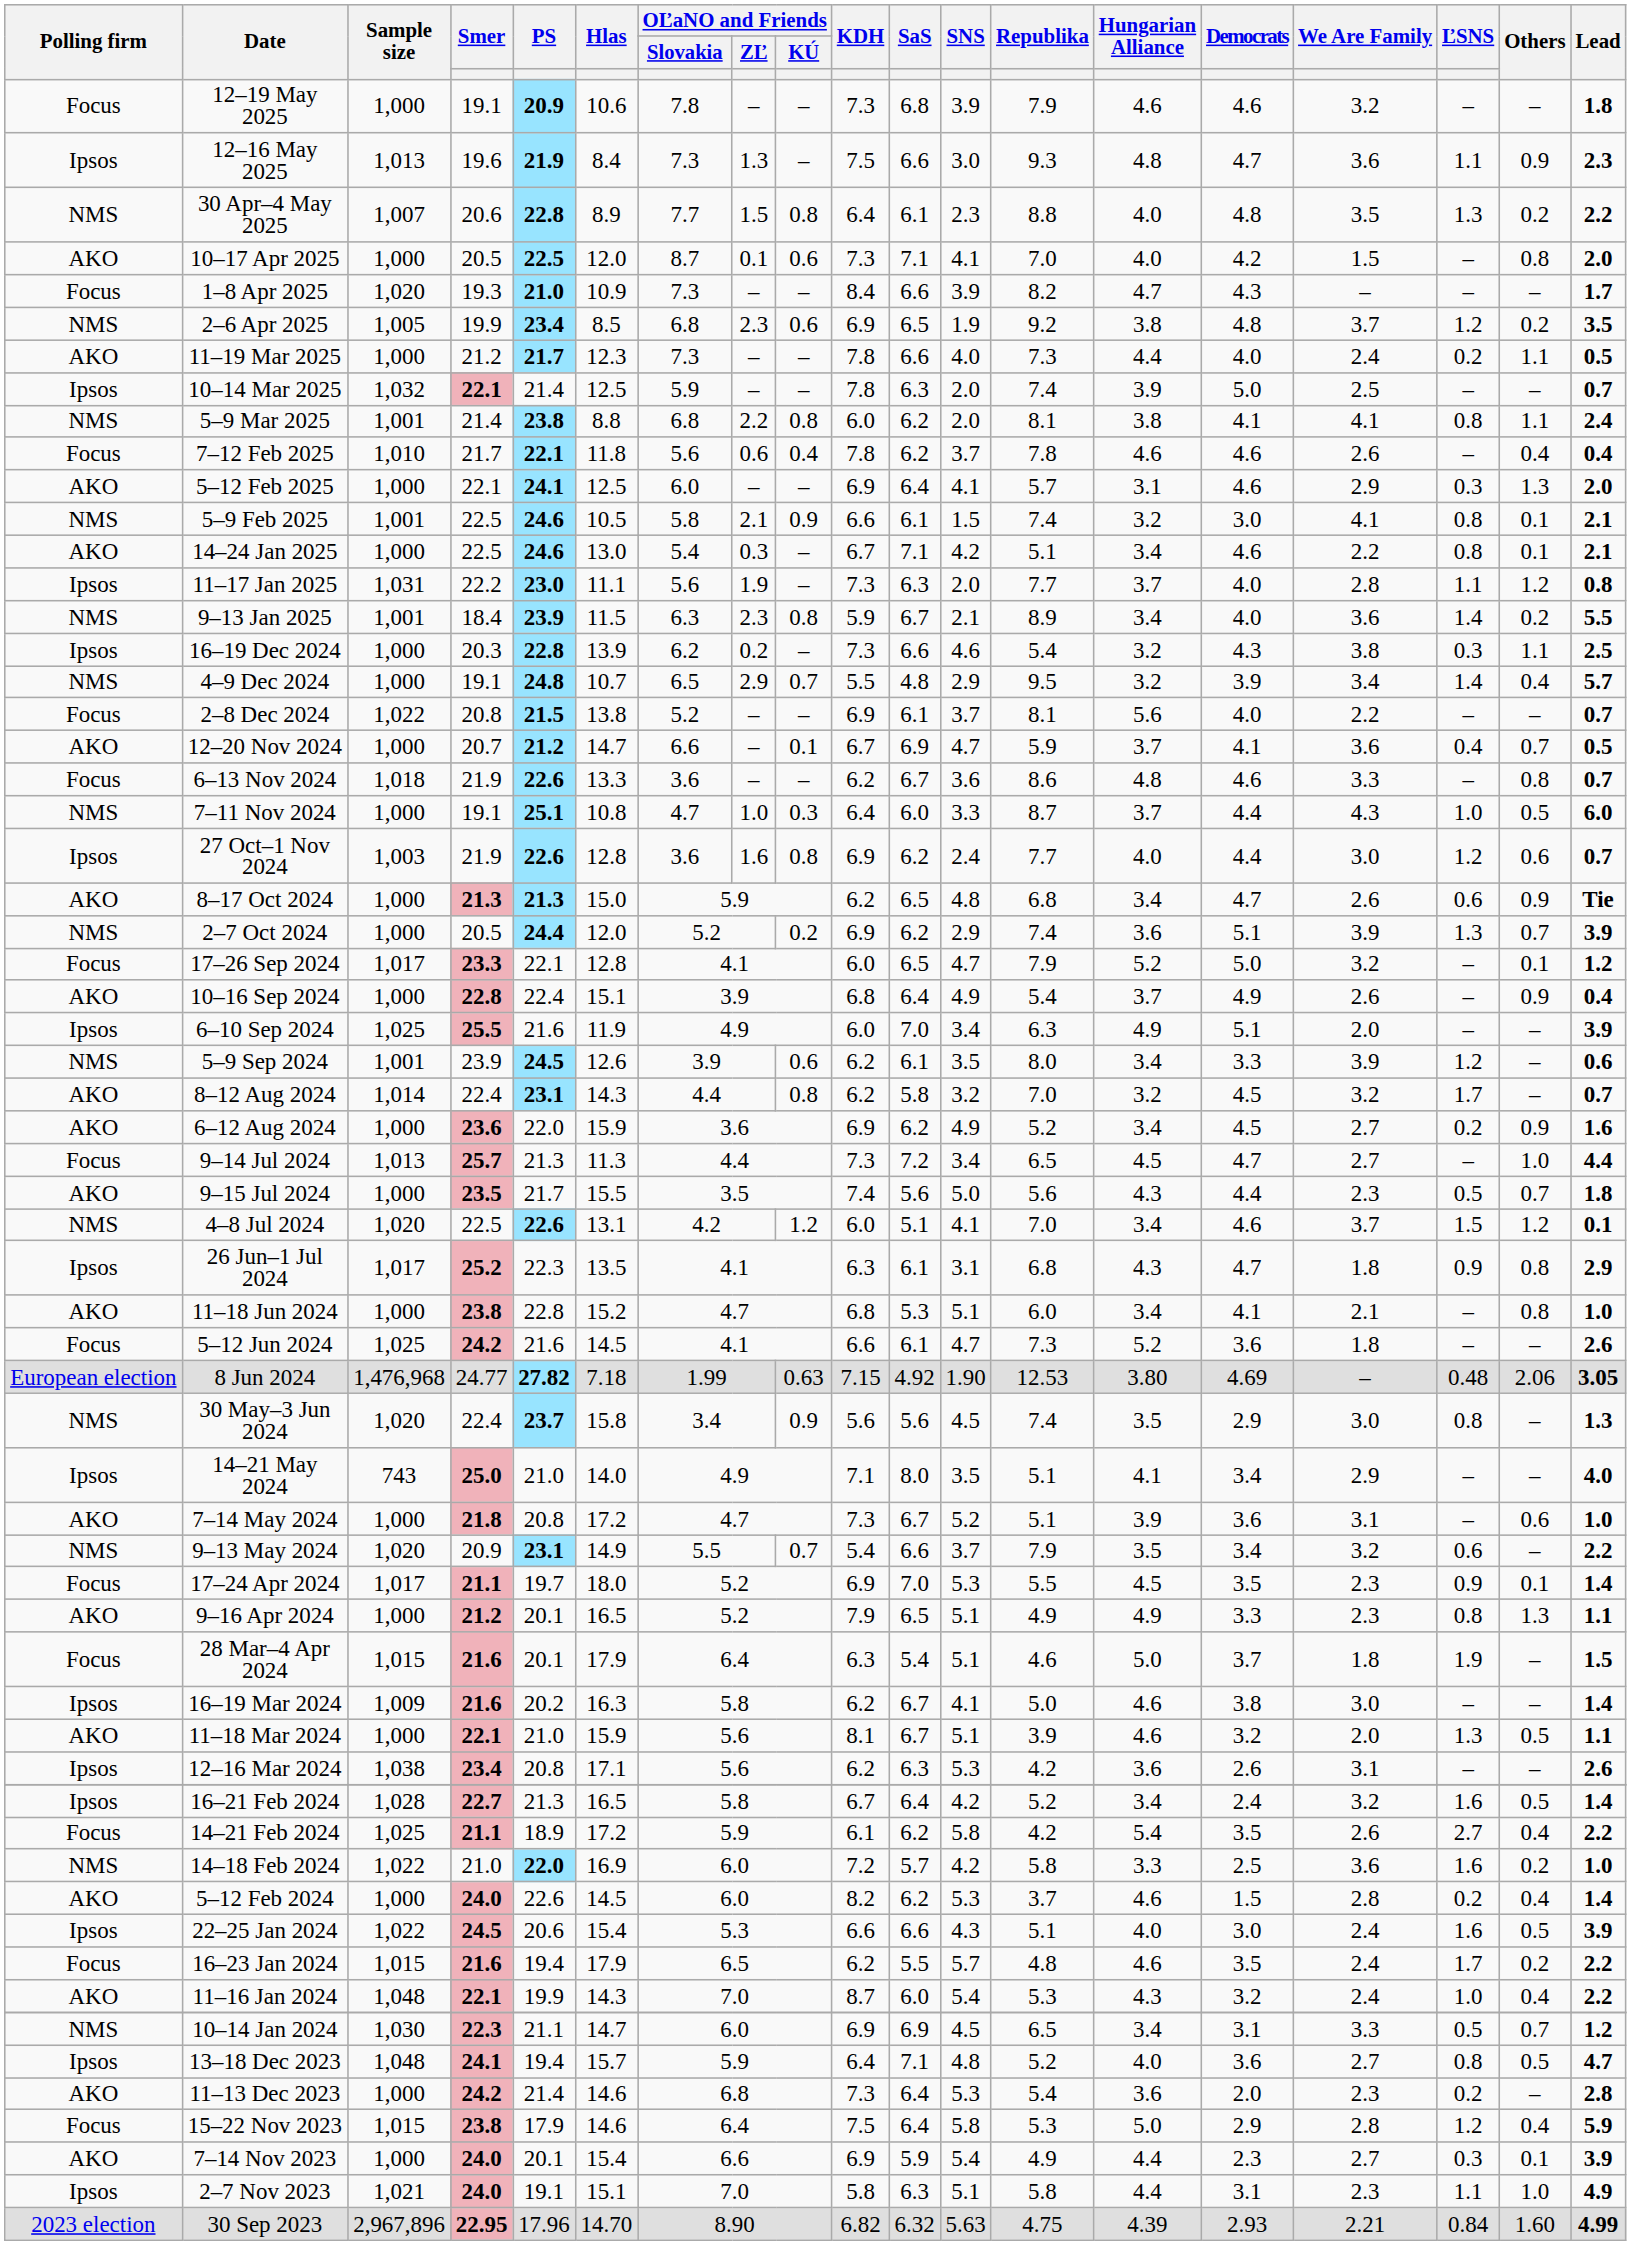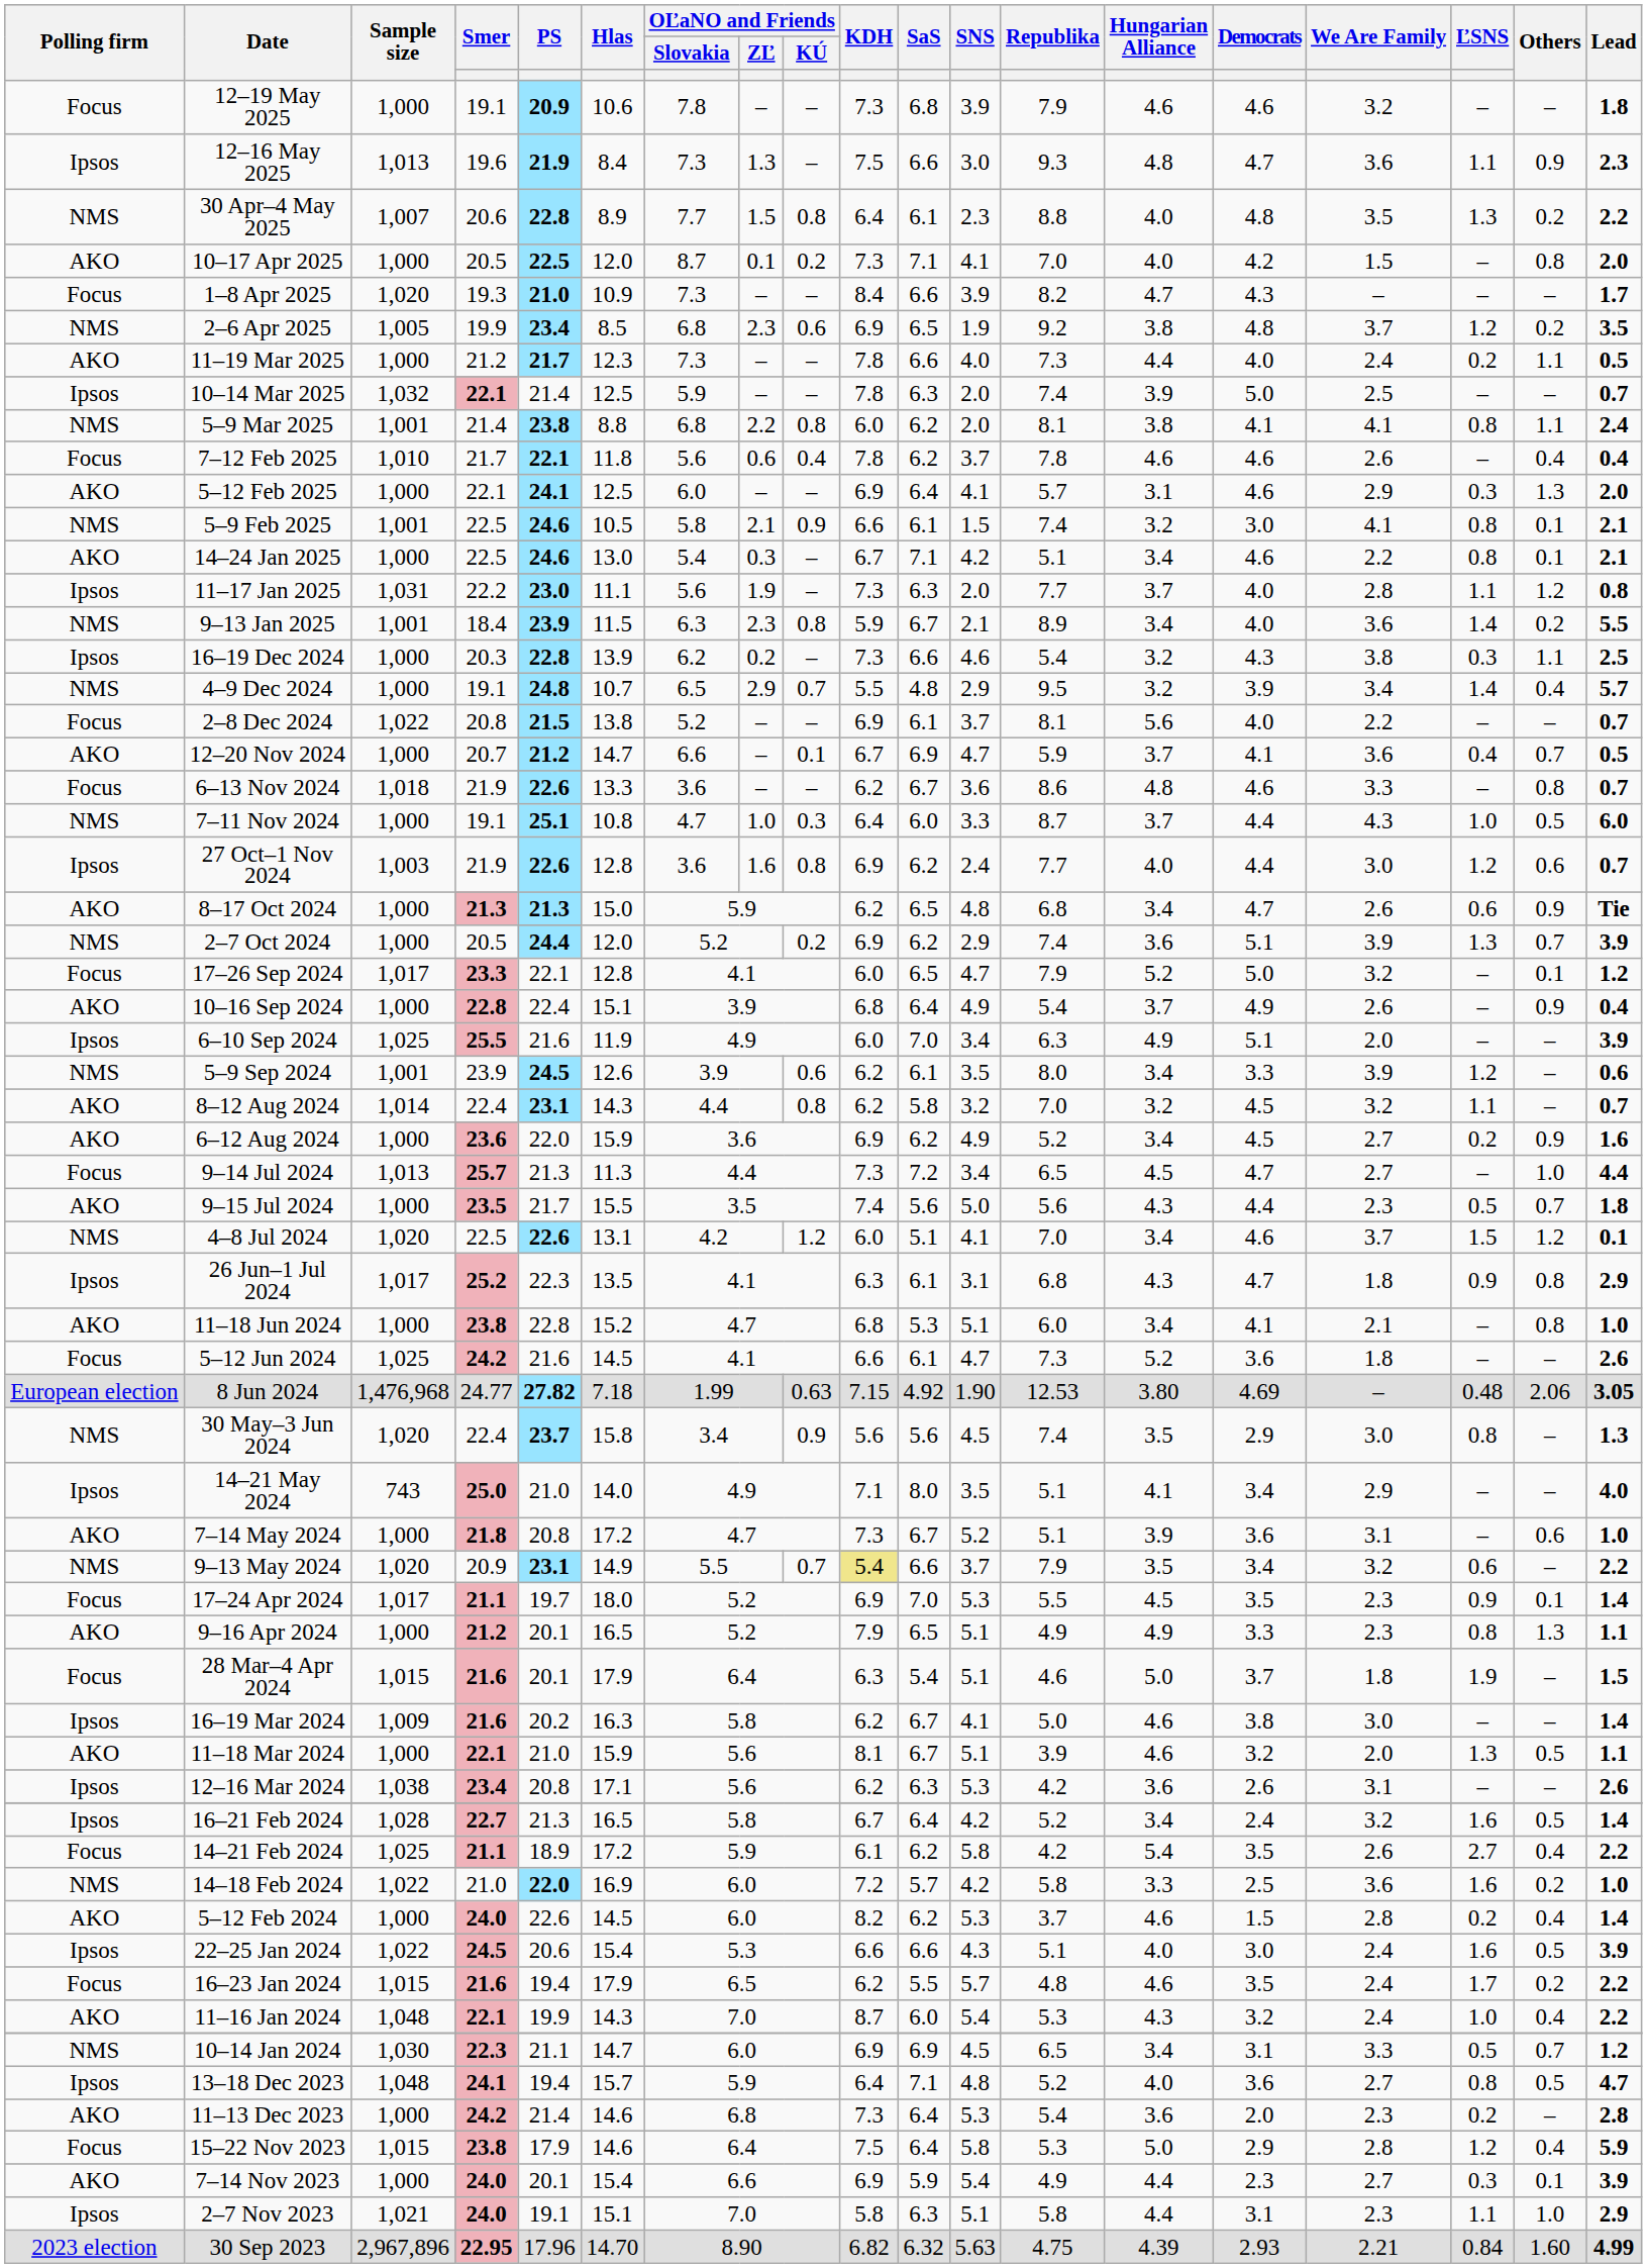10–17 Apr 2025 | OĽaNO and Friends / KÚ: 0.6 -> 0.2
8–12 Aug 2024 | ĽSNS: 1.7 -> 1.1
9–13 May 2024 | KDH: no background -> khaki background
2–7 Nov 2023 | Lead: 4.9 -> 2.9
